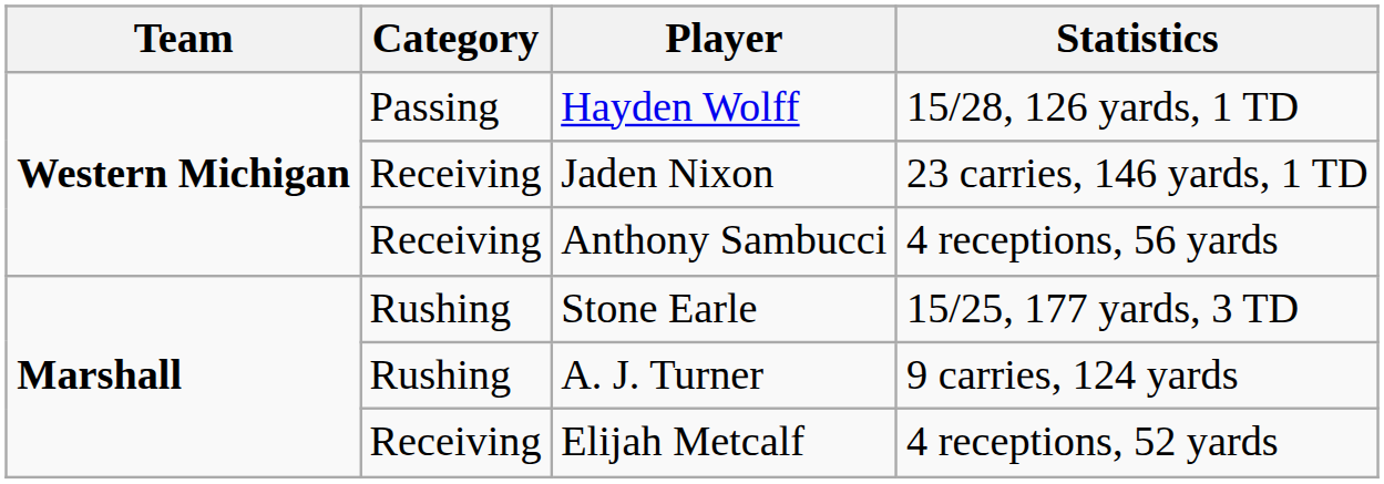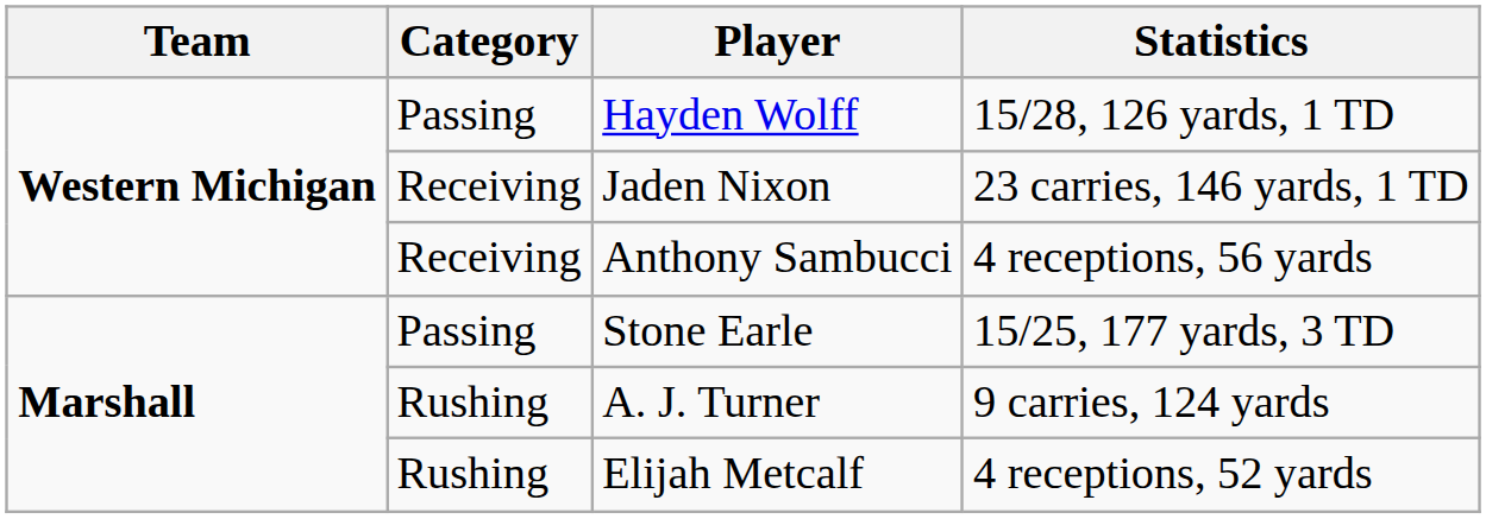Stone Earle | Category: Rushing -> Passing
Elijah Metcalf | Category: Receiving -> Rushing
